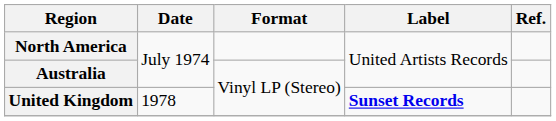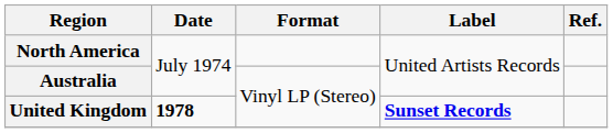United Kingdom | Date: normal -> bold
